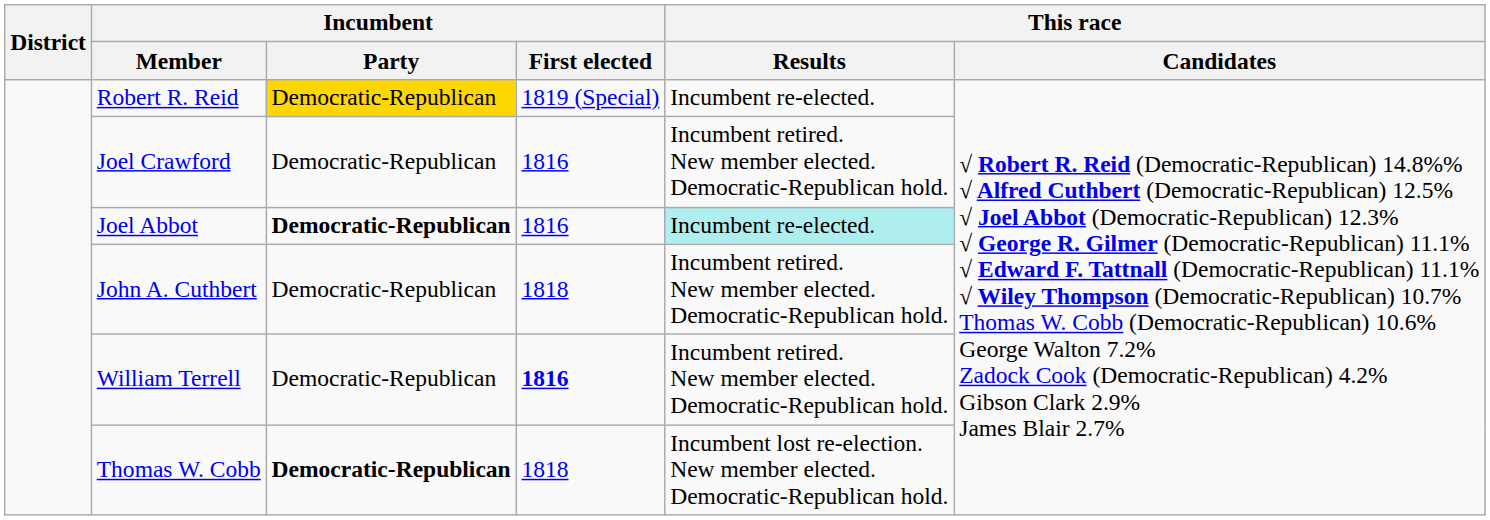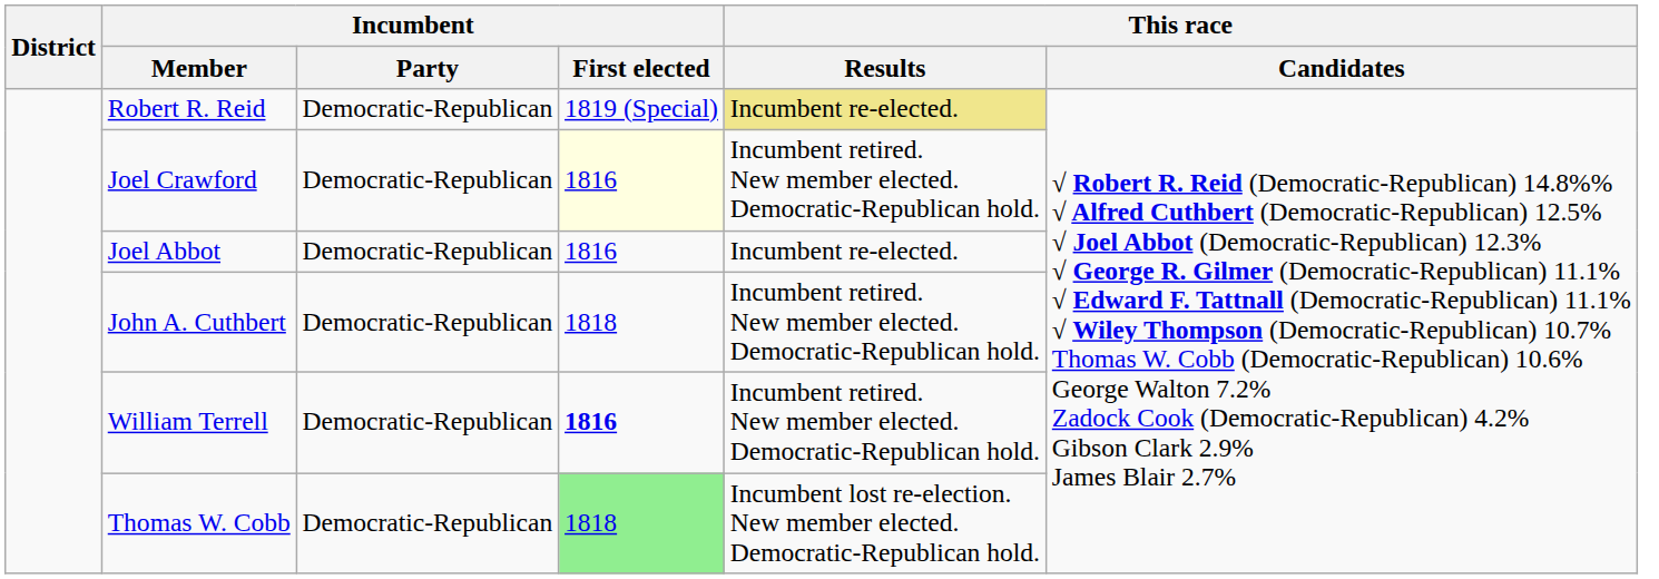Robert R. Reid | Incumbent / Party: gold background -> no background
Robert R. Reid | This race / Results: no background -> khaki background
Joel Crawford | Incumbent / First elected: no background -> lightyellow background
Joel Abbot | Incumbent / Party: bold -> normal
Joel Abbot | This race / Results: paleturquoise background -> no background
Thomas W. Cobb | Incumbent / Party: bold -> normal
Thomas W. Cobb | Incumbent / First elected: no background -> lightgreen background
